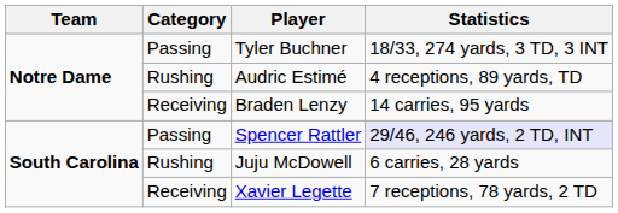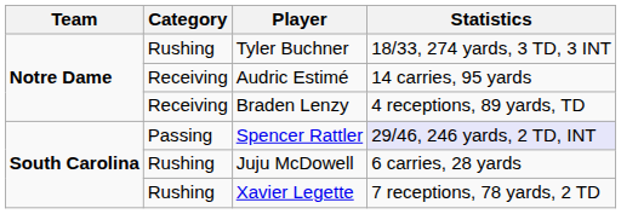Tyler Buchner | Category: Passing -> Rushing
Audric Estimé | Category: Rushing -> Receiving
Audric Estimé | Statistics: 4 receptions, 89 yards, TD -> 14 carries, 95 yards
Braden Lenzy | Statistics: 14 carries, 95 yards -> 4 receptions, 89 yards, TD
Xavier Legette | Category: Receiving -> Rushing
